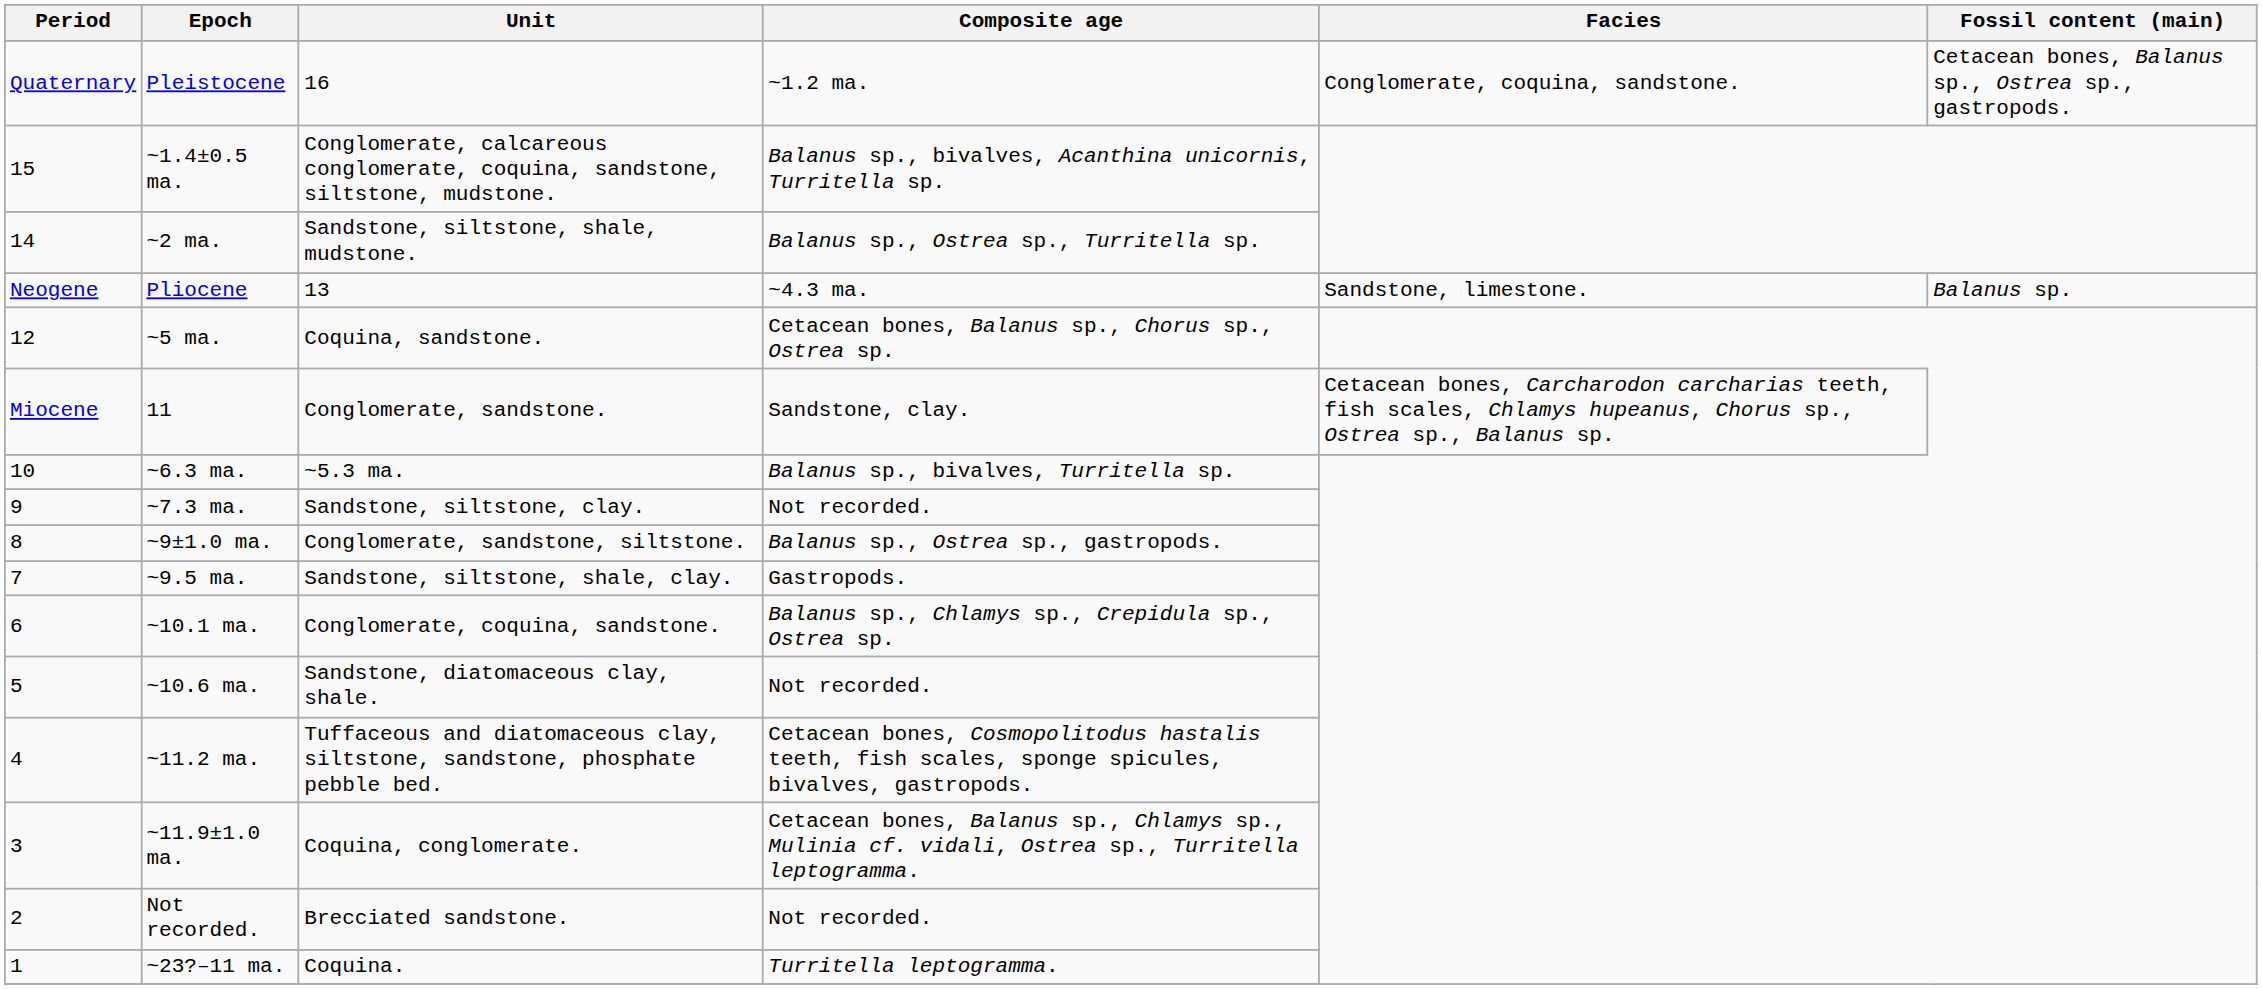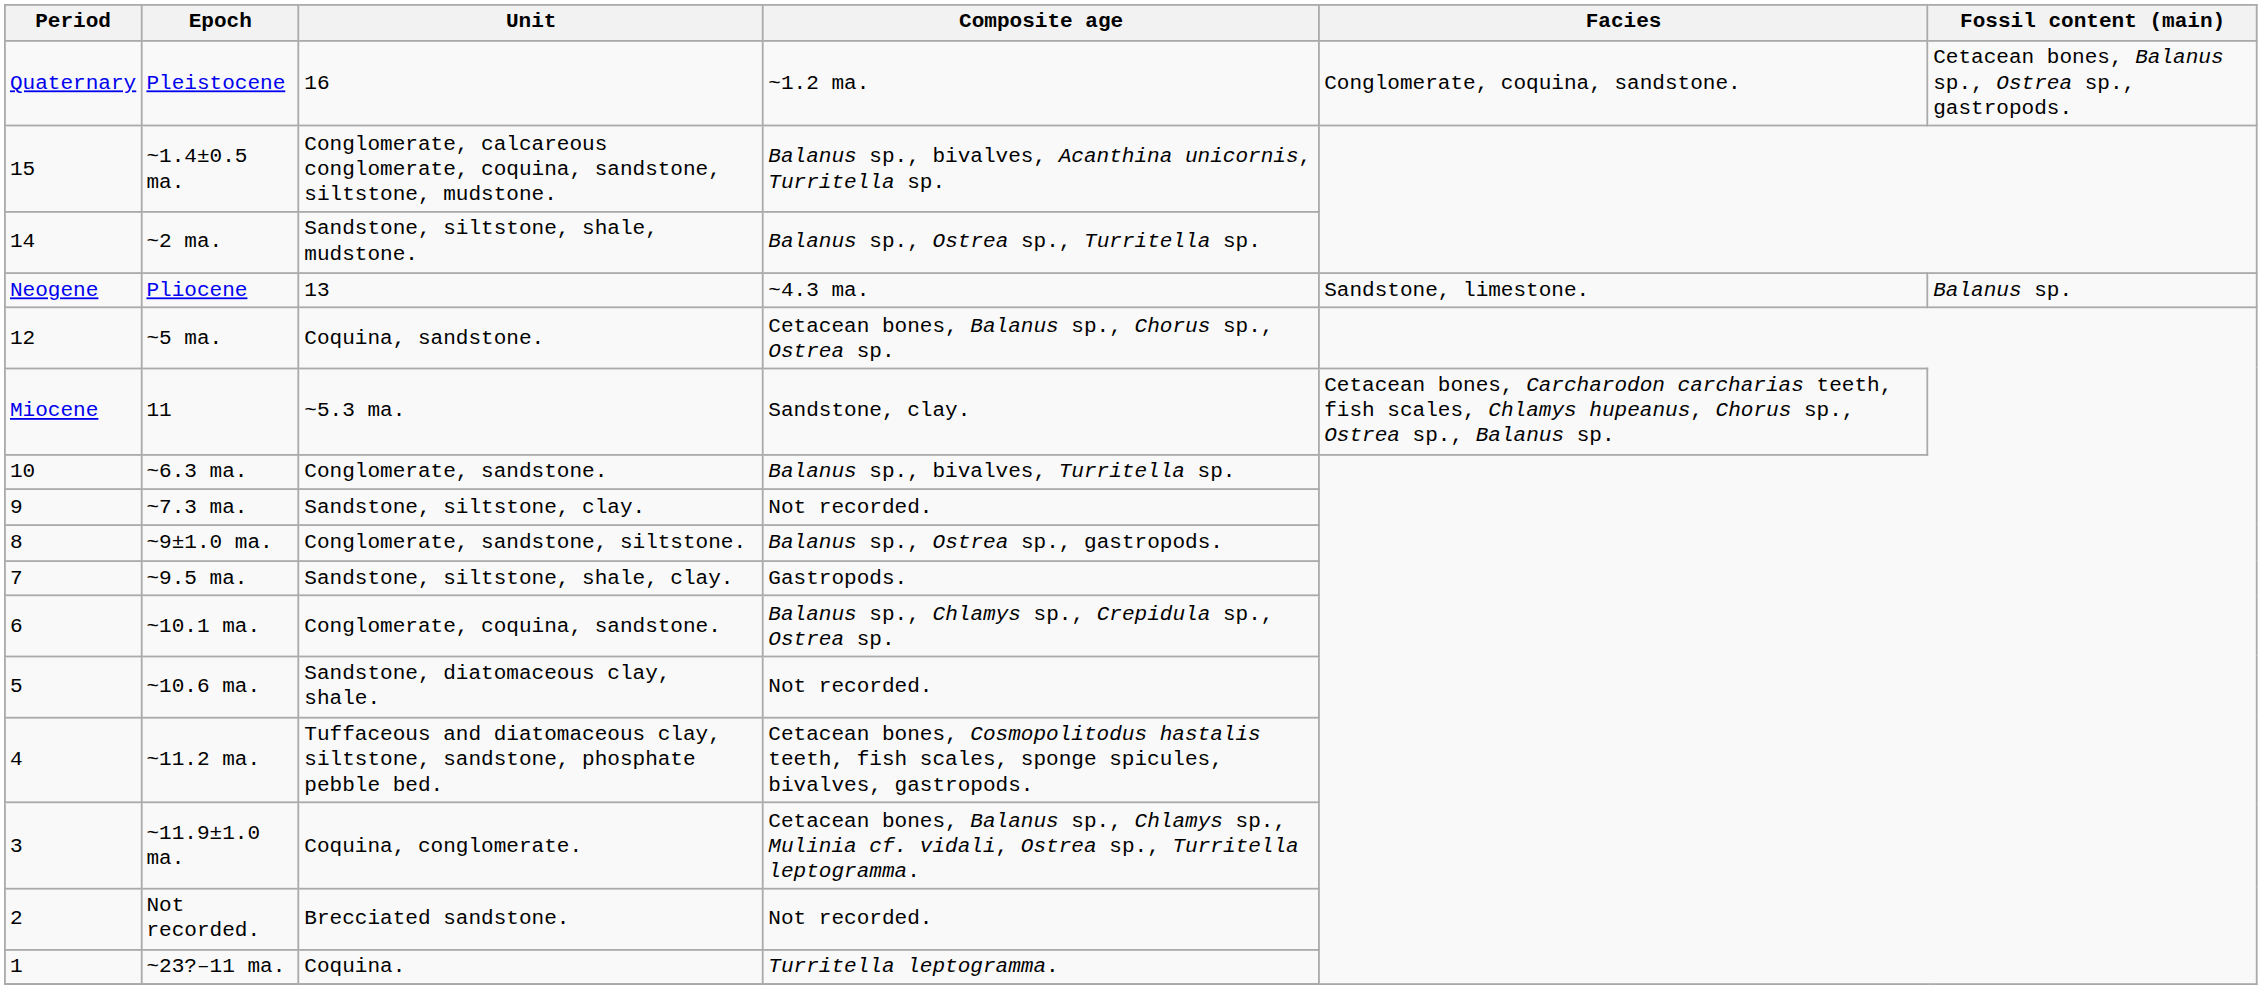11 | Unit: Conglomerate, sandstone. -> ~5.3 ma.
~6.3 ma. | Unit: ~5.3 ma. -> Conglomerate, sandstone.
